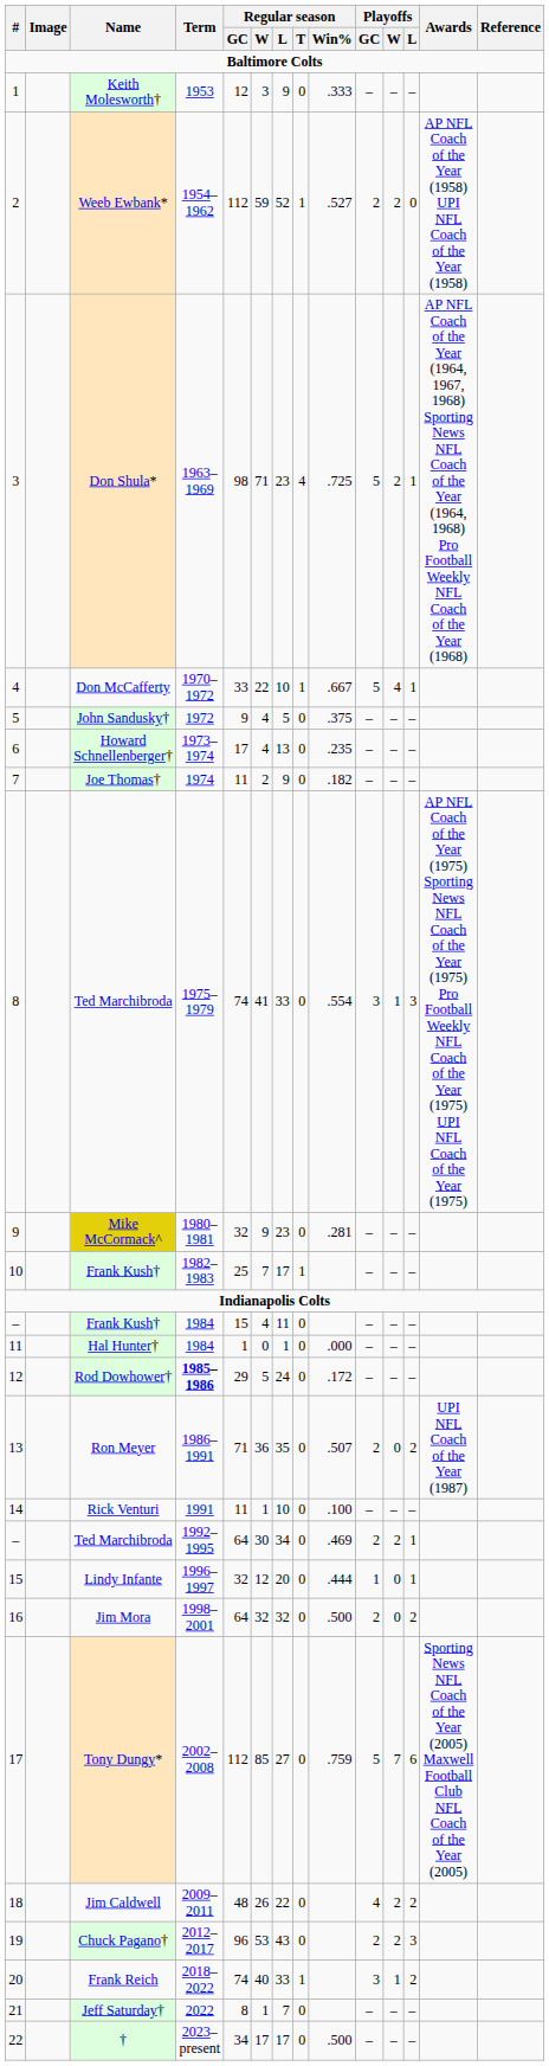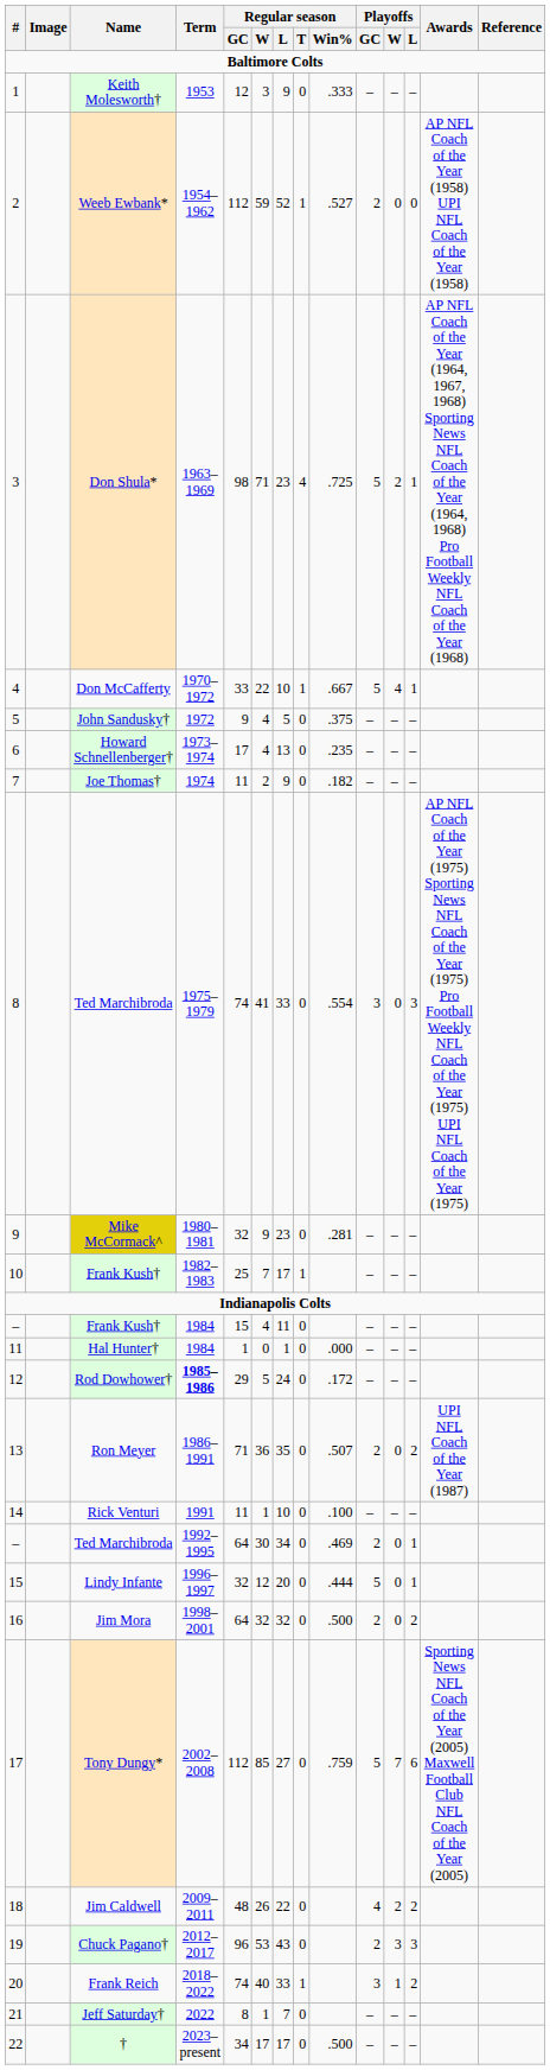Weeb Ewbank* | Playoffs / W: 2 -> 0
8 / Ted Marchibroda | Playoffs / W: 1 -> 0
– / Ted Marchibroda | Playoffs / W: 2 -> 0
Lindy Infante | Playoffs / GC: 1 -> 5
Chuck Pagano† | Playoffs / W: 2 -> 3
